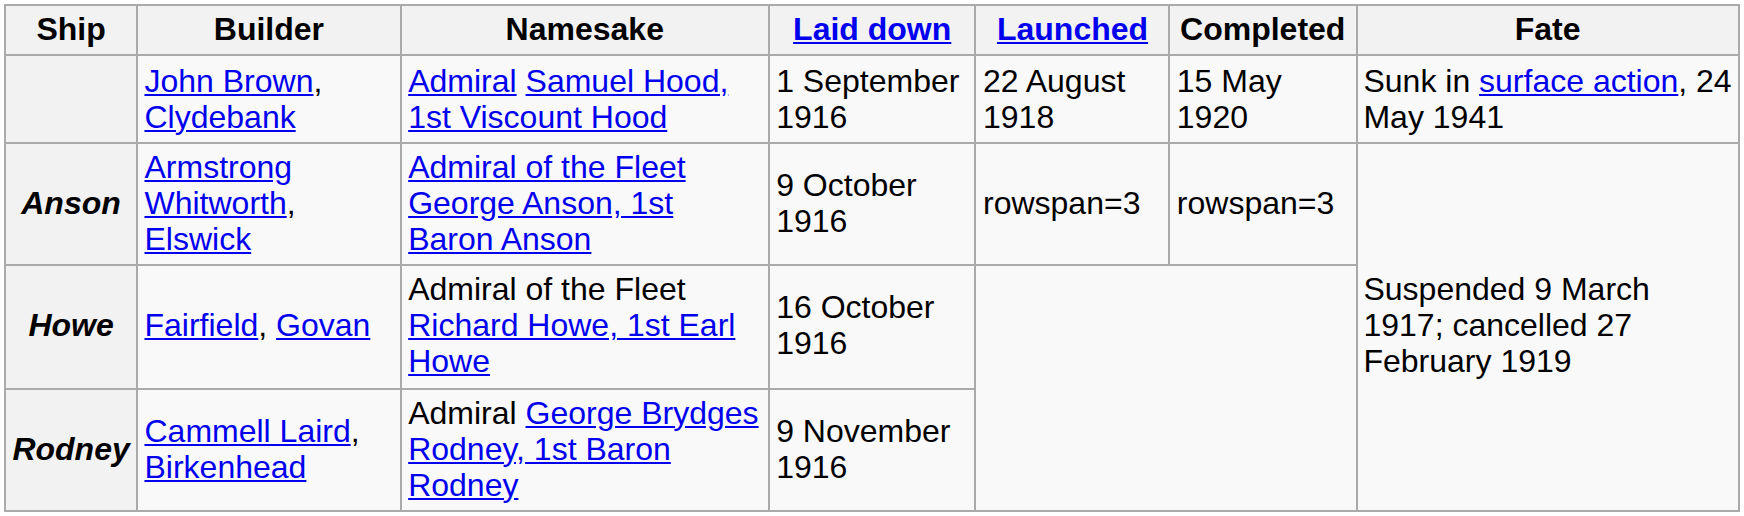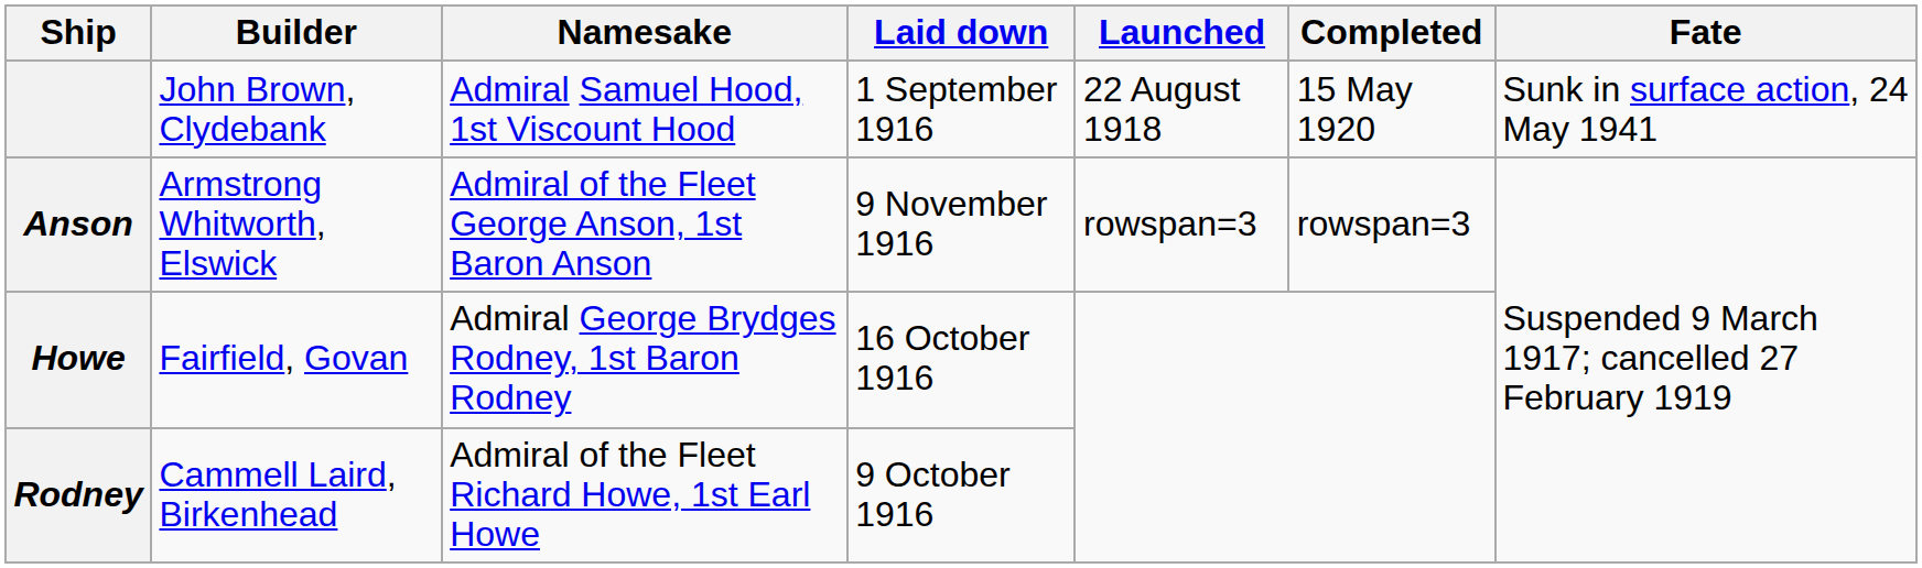Anson | Laid down: 9 October 1916 -> 9 November 1916
Howe | Namesake: Admiral of the Fleet Richard Howe, 1st Earl Howe -> Admiral George Brydges Rodney, 1st Baron Rodney
Rodney | Namesake: Admiral George Brydges Rodney, 1st Baron Rodney -> Admiral of the Fleet Richard Howe, 1st Earl Howe
Rodney | Laid down: 9 November 1916 -> 9 October 1916
